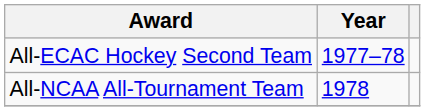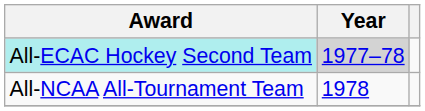row 2 | Award: no background -> paleturquoise background
row 2 | Year: no background -> lightgrey background
